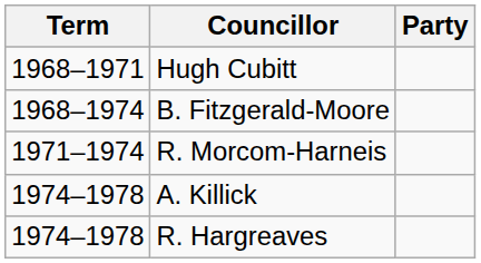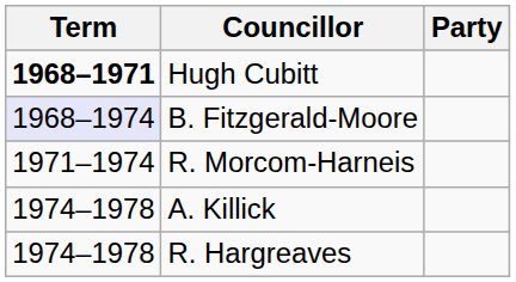Hugh Cubitt | Term: normal -> bold
B. Fitzgerald-Moore | Term: no background -> lavender background
